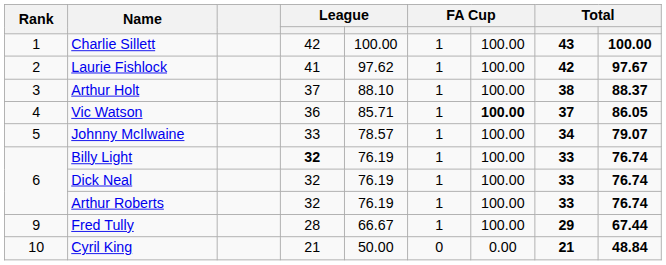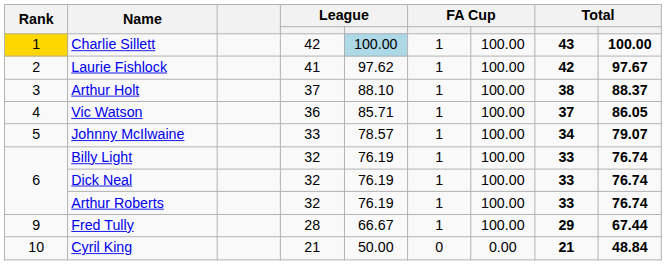Charlie Sillett | Rank: no background -> gold background
Charlie Sillett | column 5: no background -> lightblue background
Vic Watson | column 7: bold -> normal
Billy Light | column 4: bold -> normal
